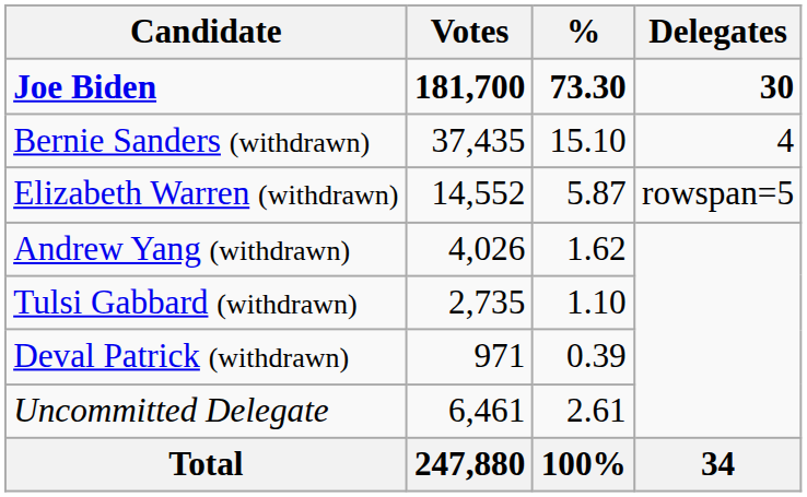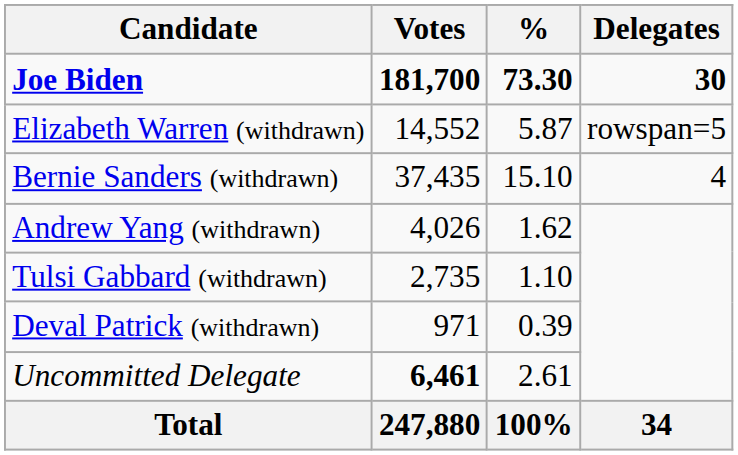rows swapped: Bernie Sanders (withdrawn) <-> Elizabeth Warren (withdrawn)
Uncommitted Delegate | Votes: normal -> bold
